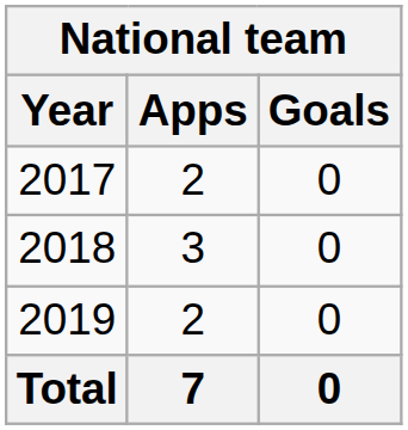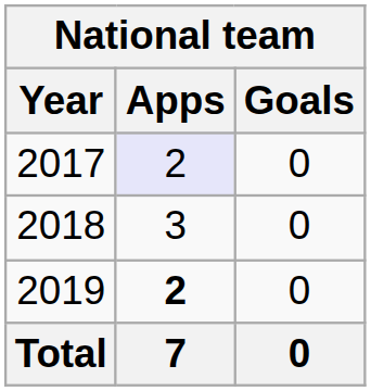2017 | Apps: no background -> lavender background
2019 | Apps: normal -> bold
